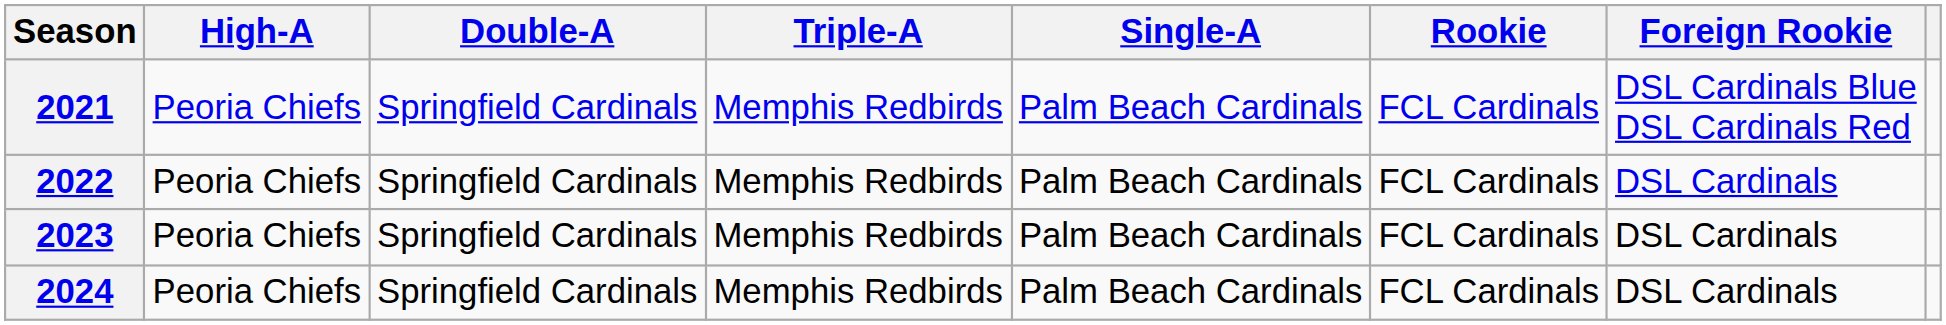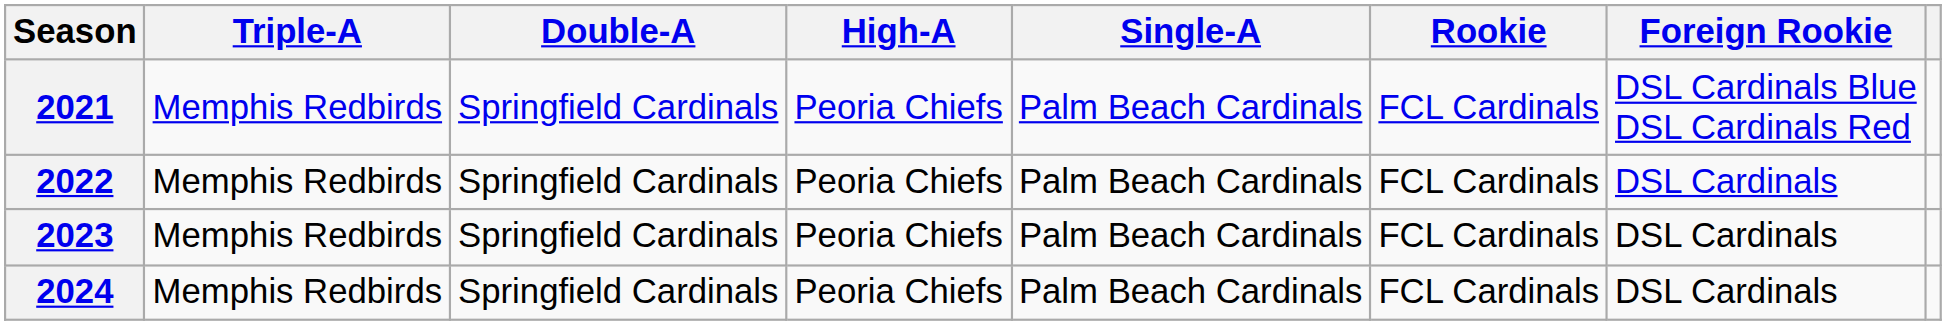columns swapped: Triple-A <-> High-A
